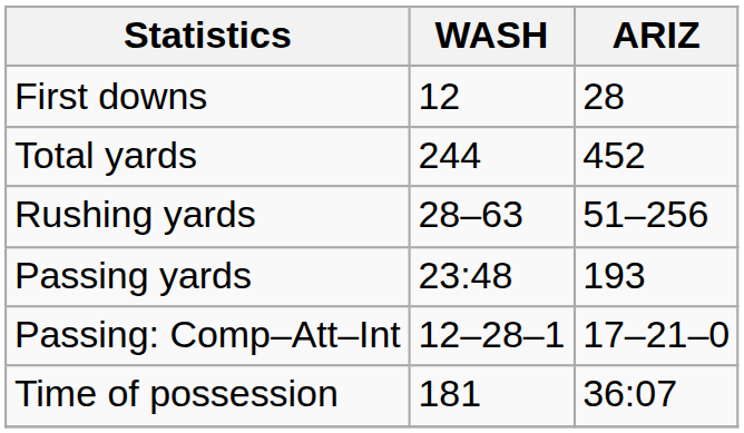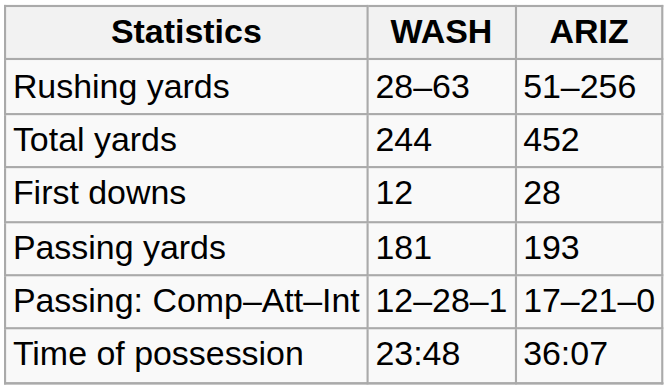rows swapped: First downs <-> Rushing yards
Passing yards | WASH: 23:48 -> 181
Time of possession | WASH: 181 -> 23:48
